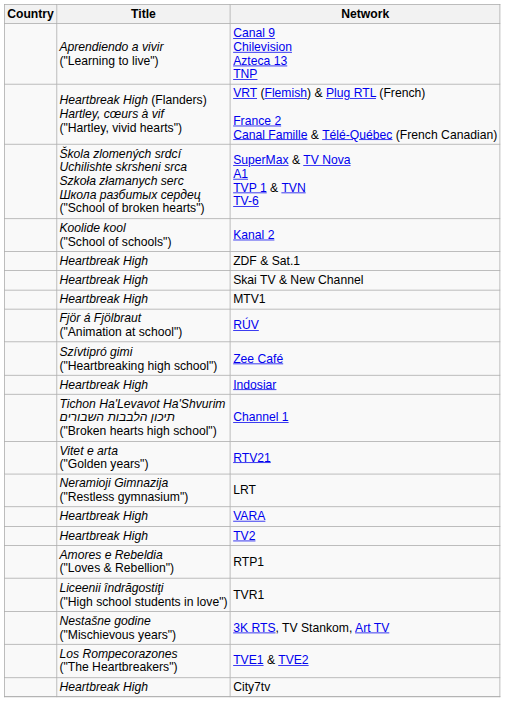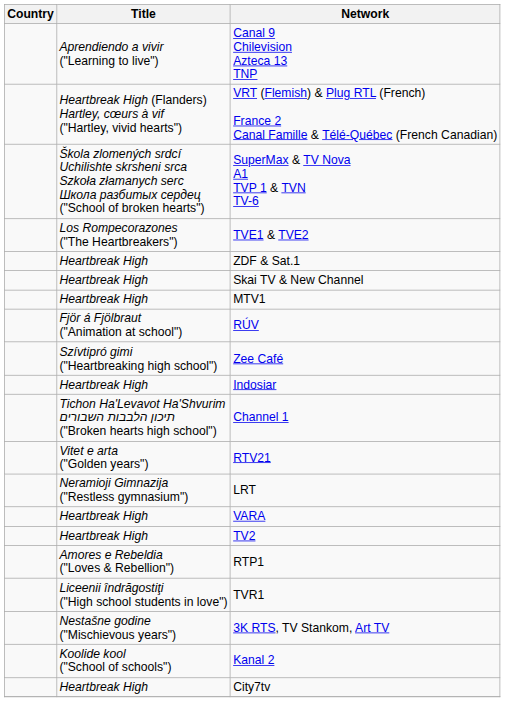rows swapped: Kanal 2 <-> TVE1 & TVE2
